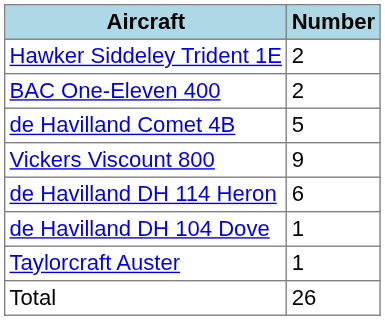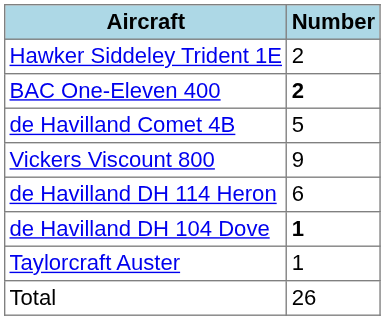BAC One-Eleven 400 | Number: normal -> bold
de Havilland DH 104 Dove | Number: normal -> bold
